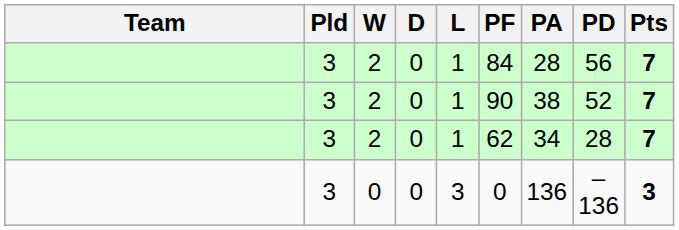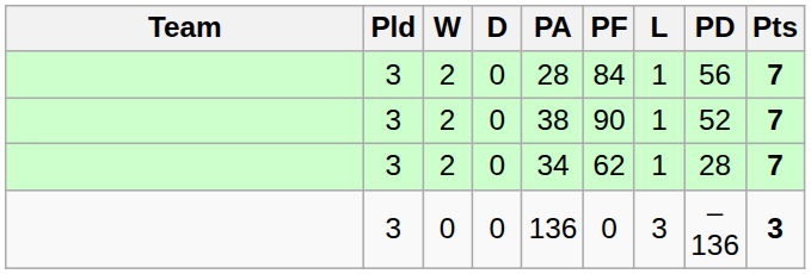columns swapped: L <-> PA
